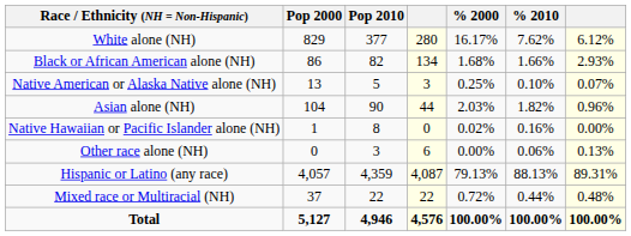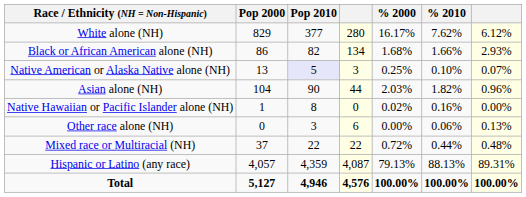Native American or Alaska Native alone (NH) | Pop 2010: no background -> lavender background
rows swapped: Mixed race or Multiracial (NH) <-> Hispanic or Latino (any race)
